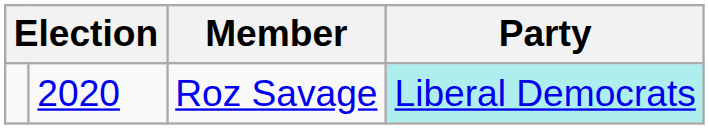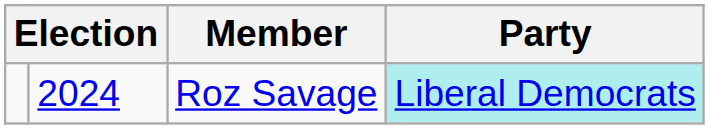Roz Savage | column 2: 2020 -> 2024
